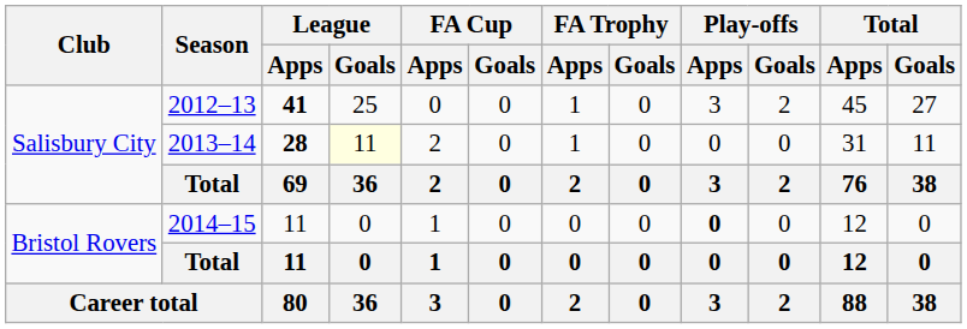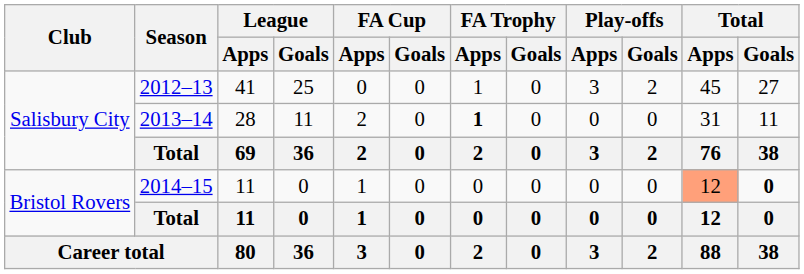2012–13 | League / Apps: bold -> normal
2013–14 | League / Apps: bold -> normal
2013–14 | League / Goals: lightyellow background -> no background
2013–14 | FA Trophy / Apps: normal -> bold
2014–15 | Play-offs / Apps: bold -> normal
2014–15 | Total / Apps: no background -> lightsalmon background
2014–15 | Total / Goals: normal -> bold
